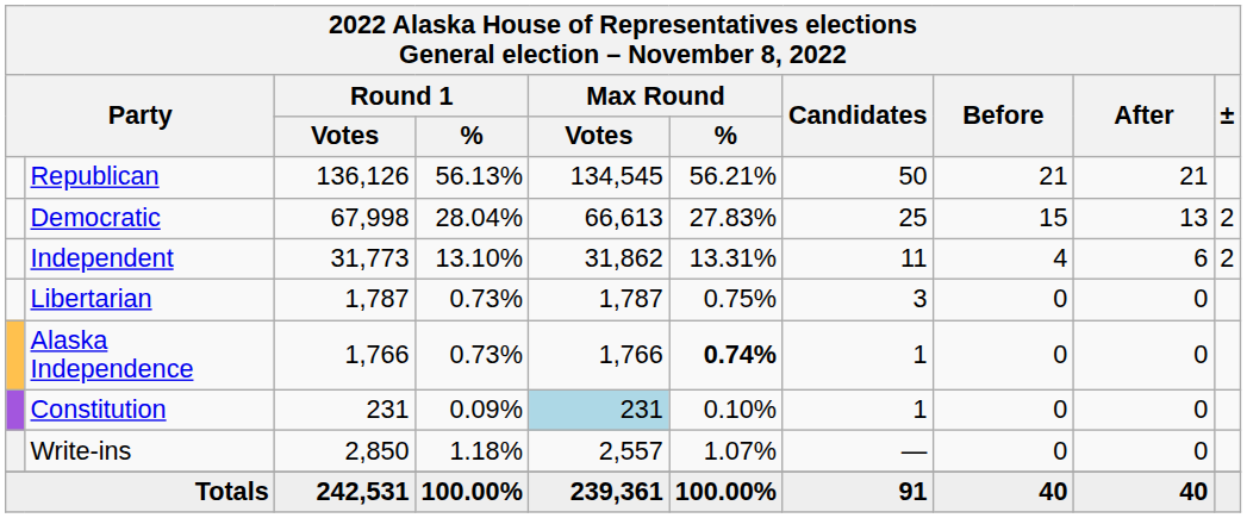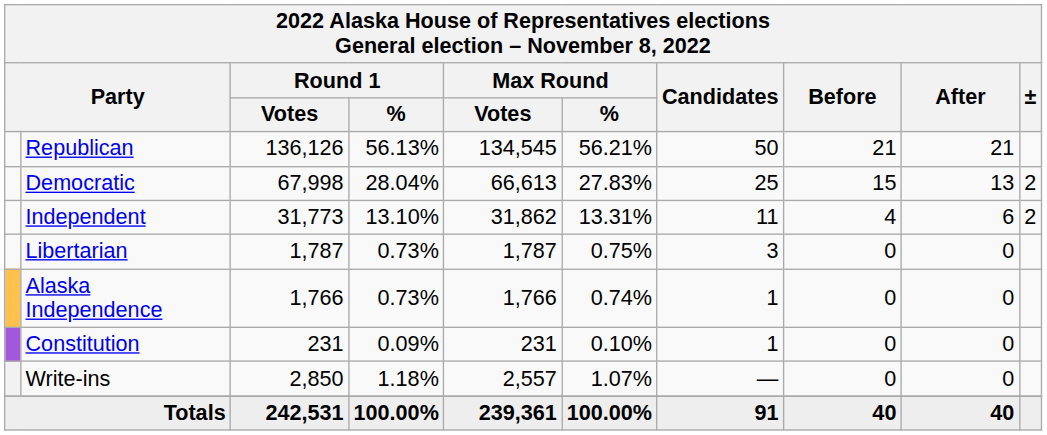Alaska Independence | Max Round / %: bold -> normal
Constitution | Max Round / Votes: lightblue background -> no background
